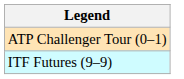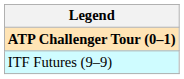row 2 | column 1: normal -> bold
